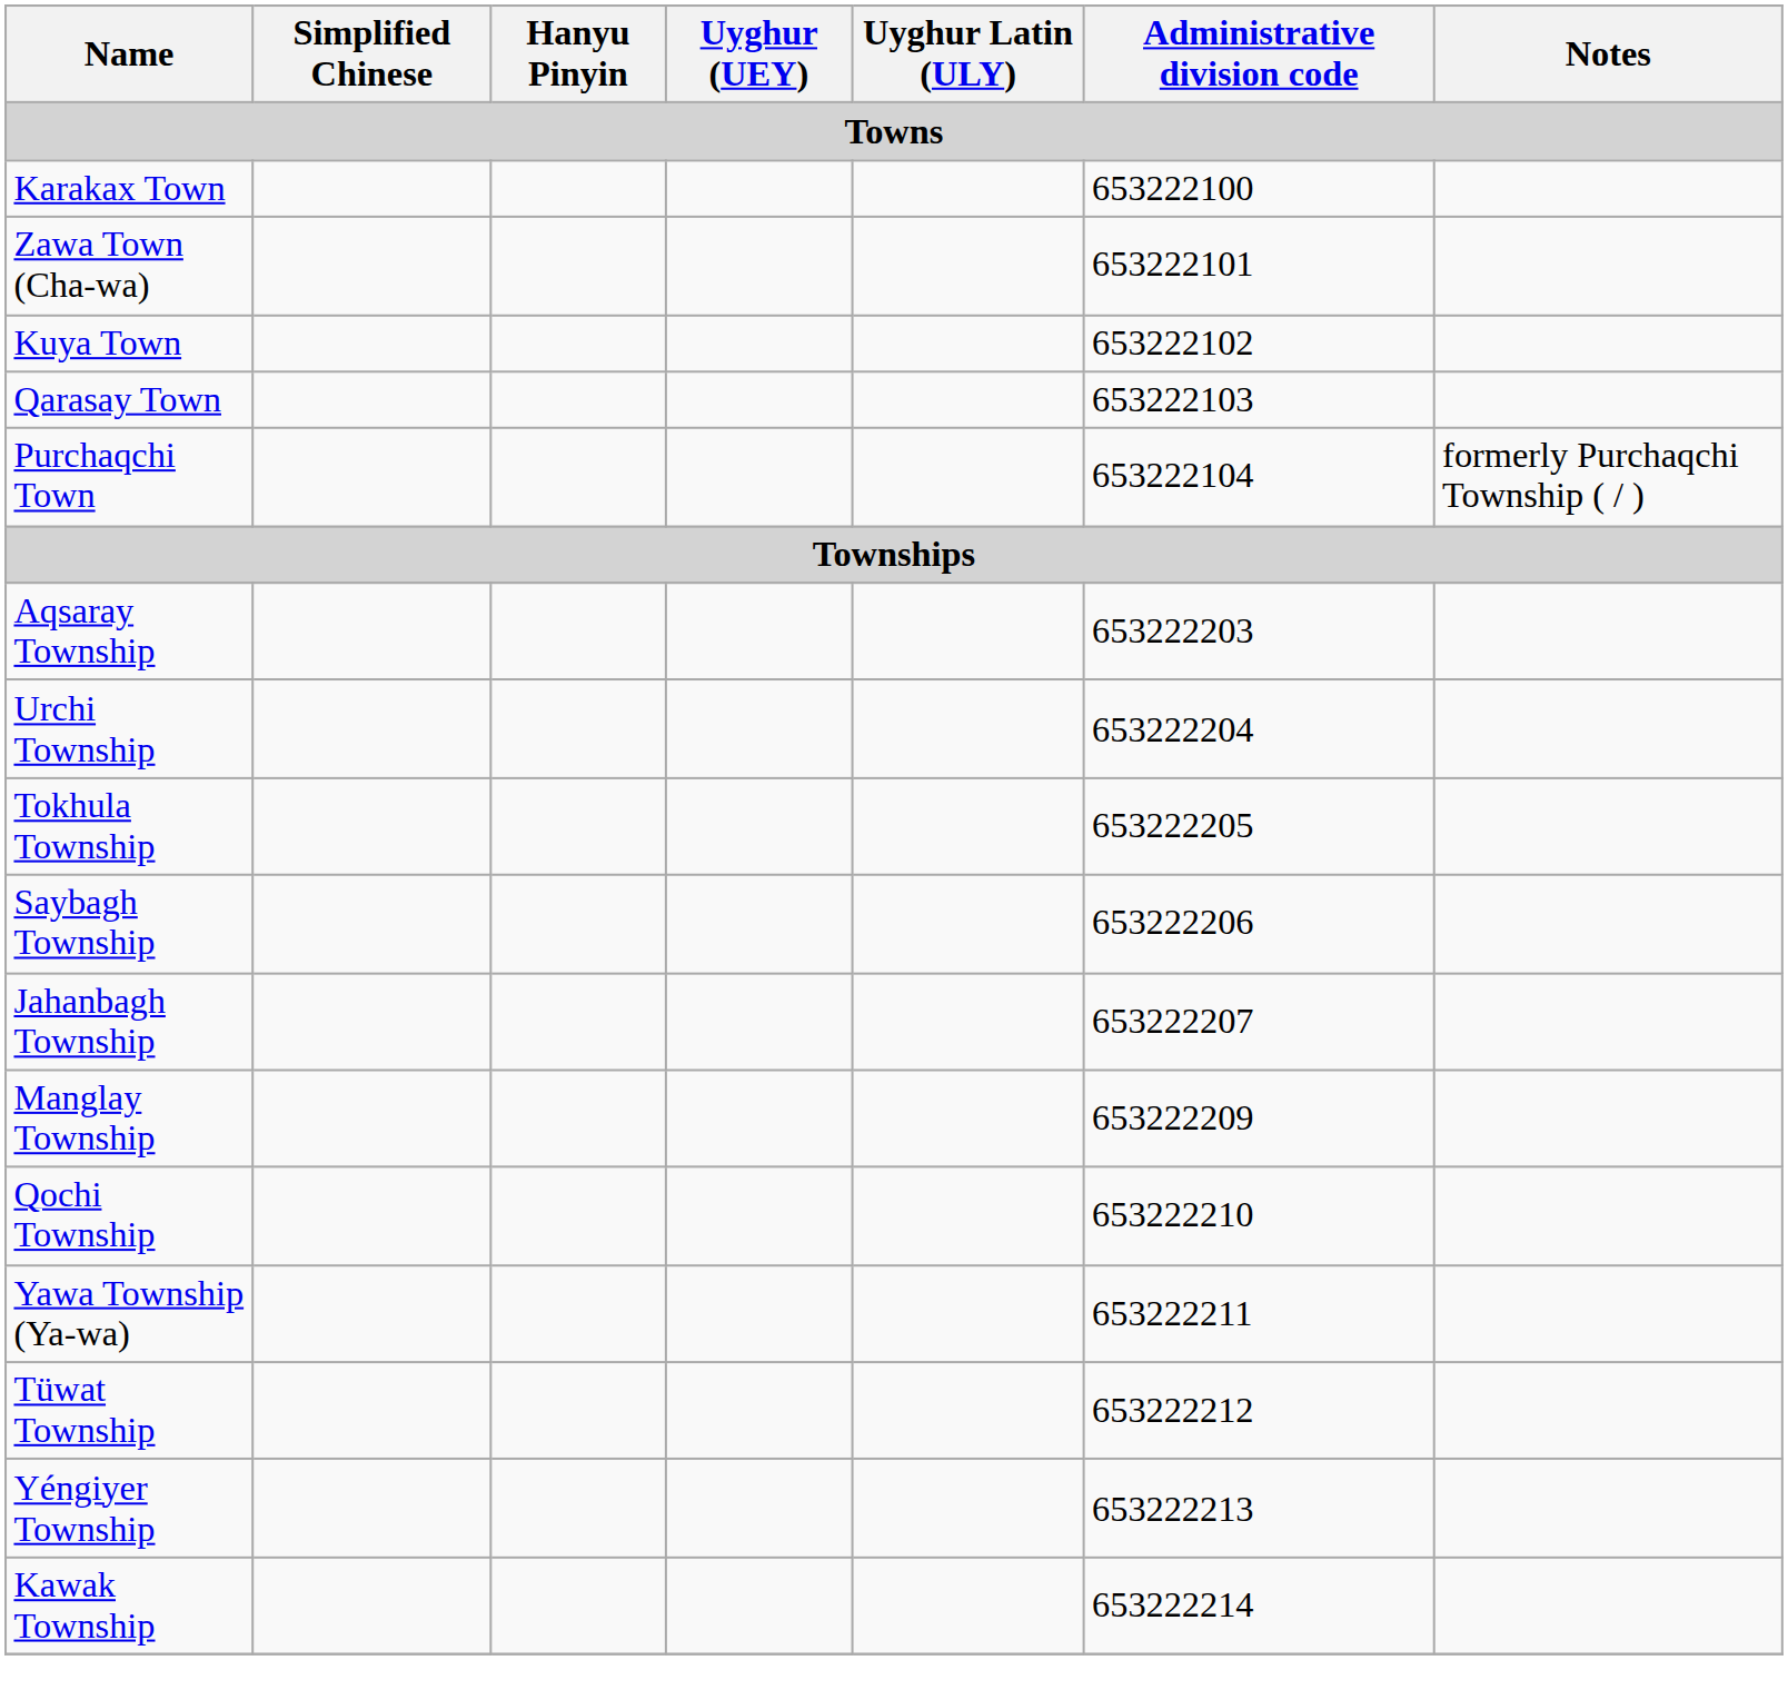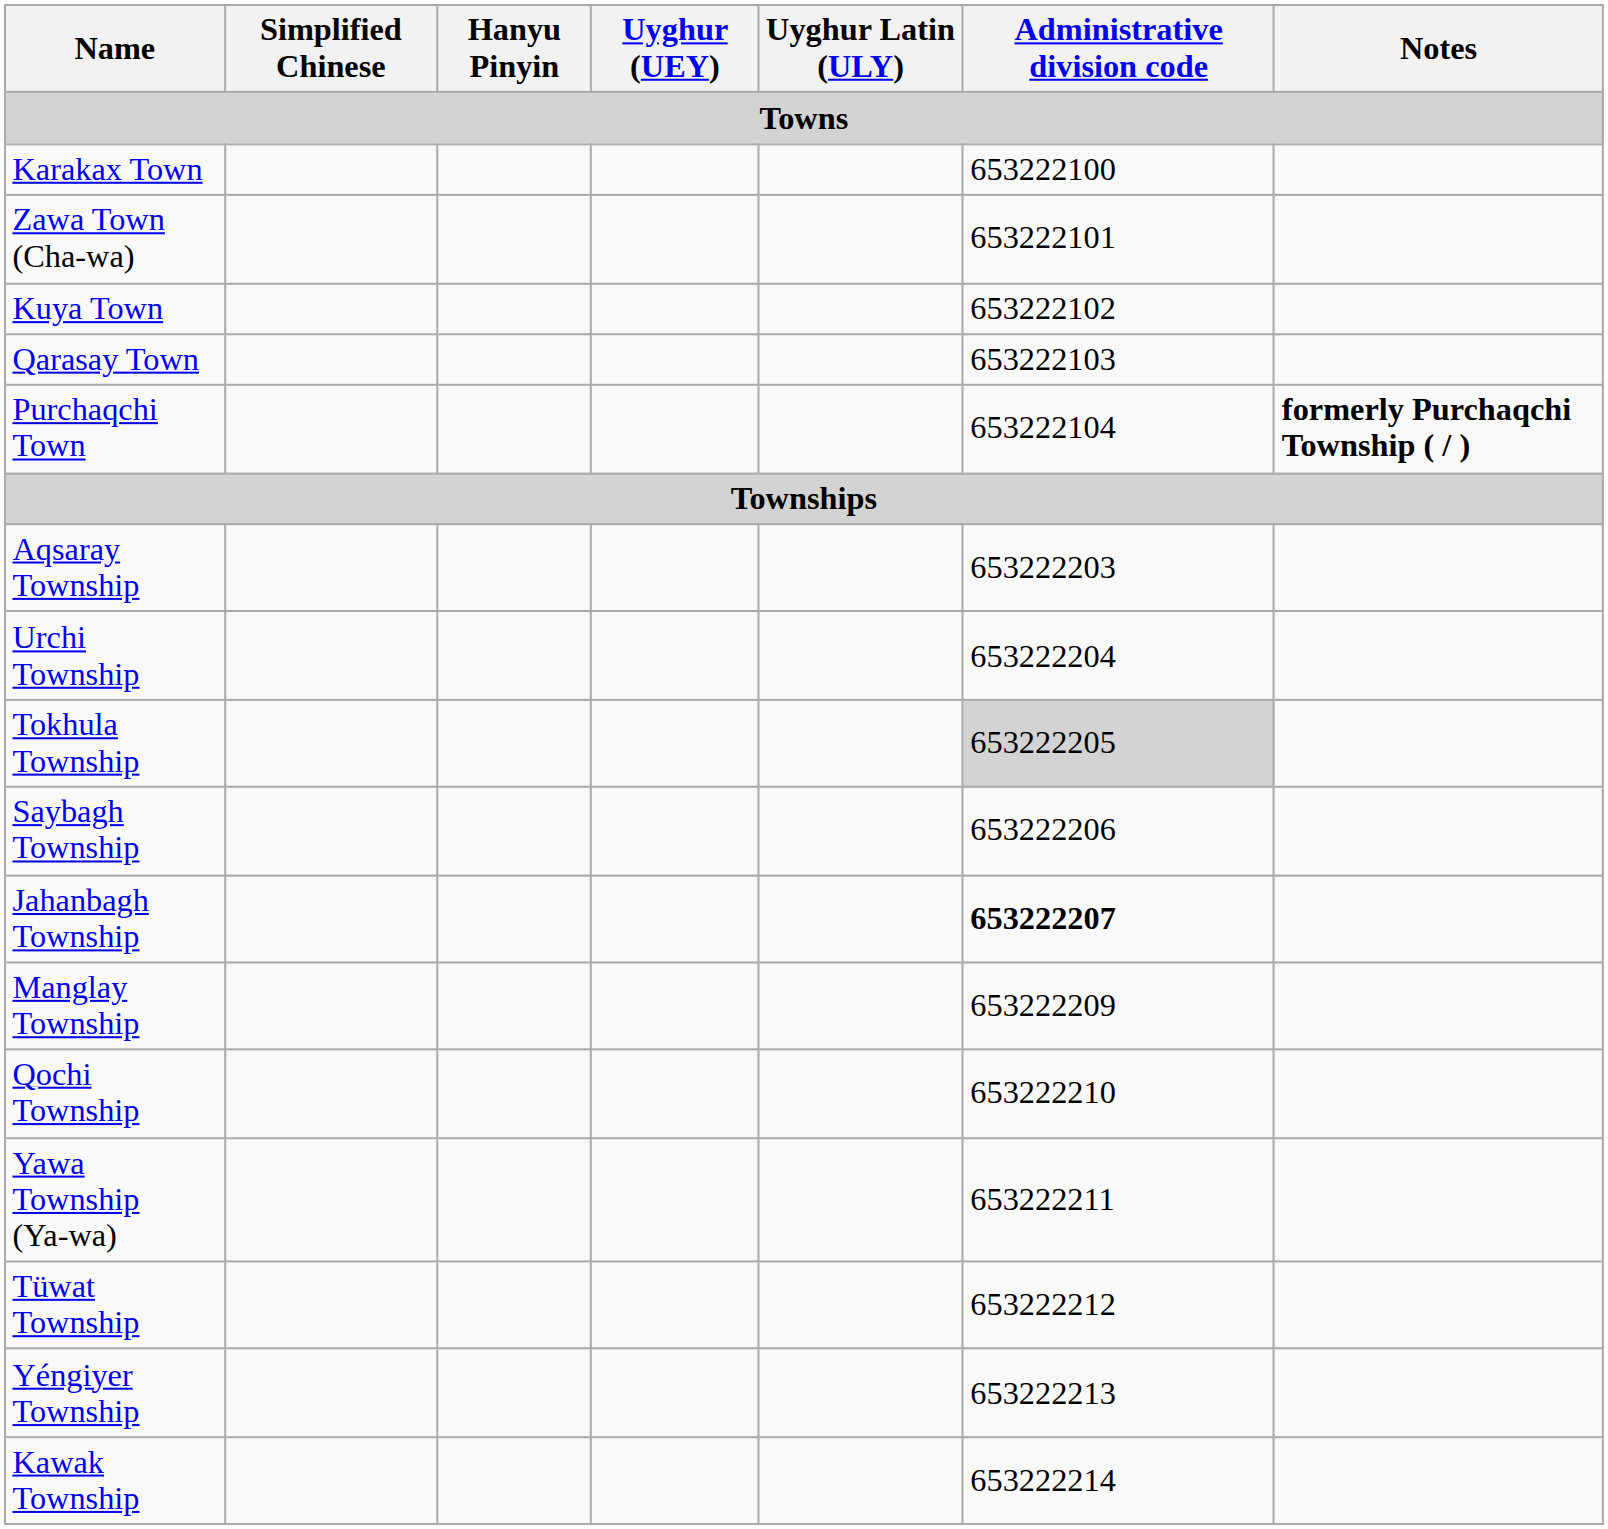Purchaqchi Town | Notes: normal -> bold
Tokhula Township | Administrative division code: no background -> lightgrey background
Jahanbagh Township | Administrative division code: normal -> bold
